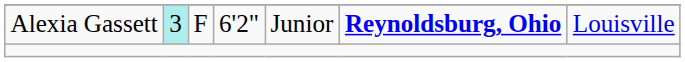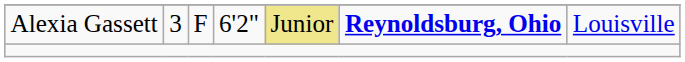Alexia Gassett | column 2: paleturquoise background -> no background
Alexia Gassett | column 5: no background -> khaki background
